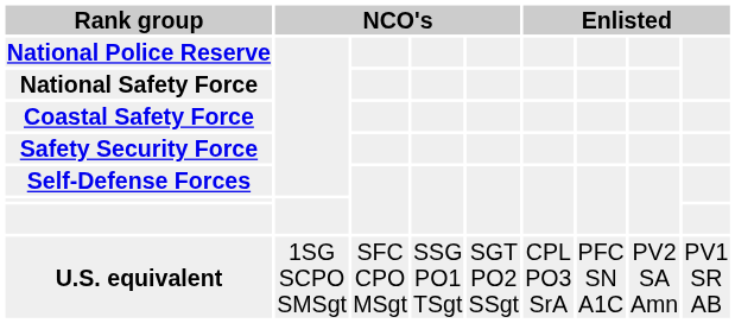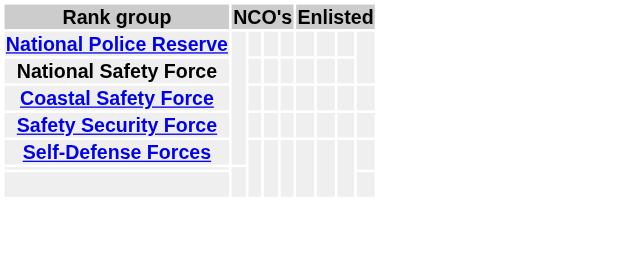- row: U.S. equivalent | 1SG SCPO SMSgt | SFC CPO MSgt | SSG PO1 TSgt | SGT PO2 SSgt | CPL PO3 SrA | PFC SN A1C | PV2 SA Amn | PV1 SR AB
